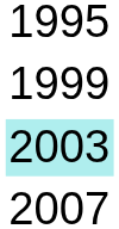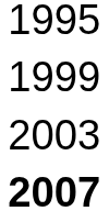2003 | column 1: paleturquoise background -> no background
2007 | column 1: normal -> bold
